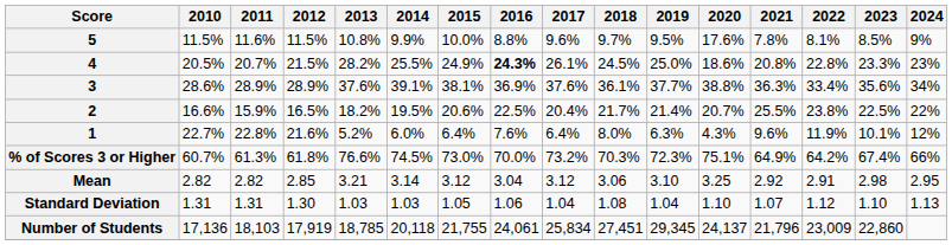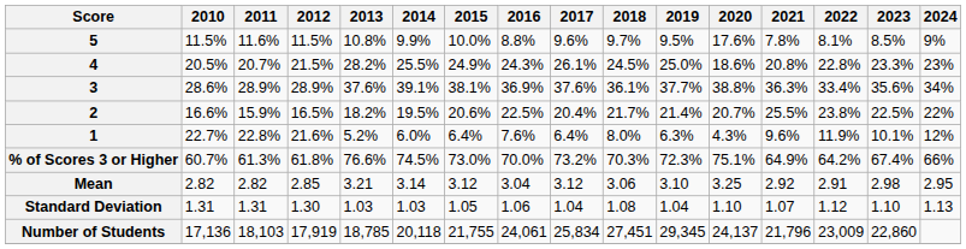4 | 2016: bold -> normal
